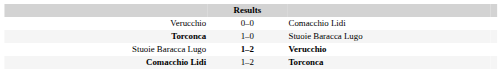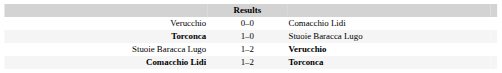row 4 | Results: bold -> normal
